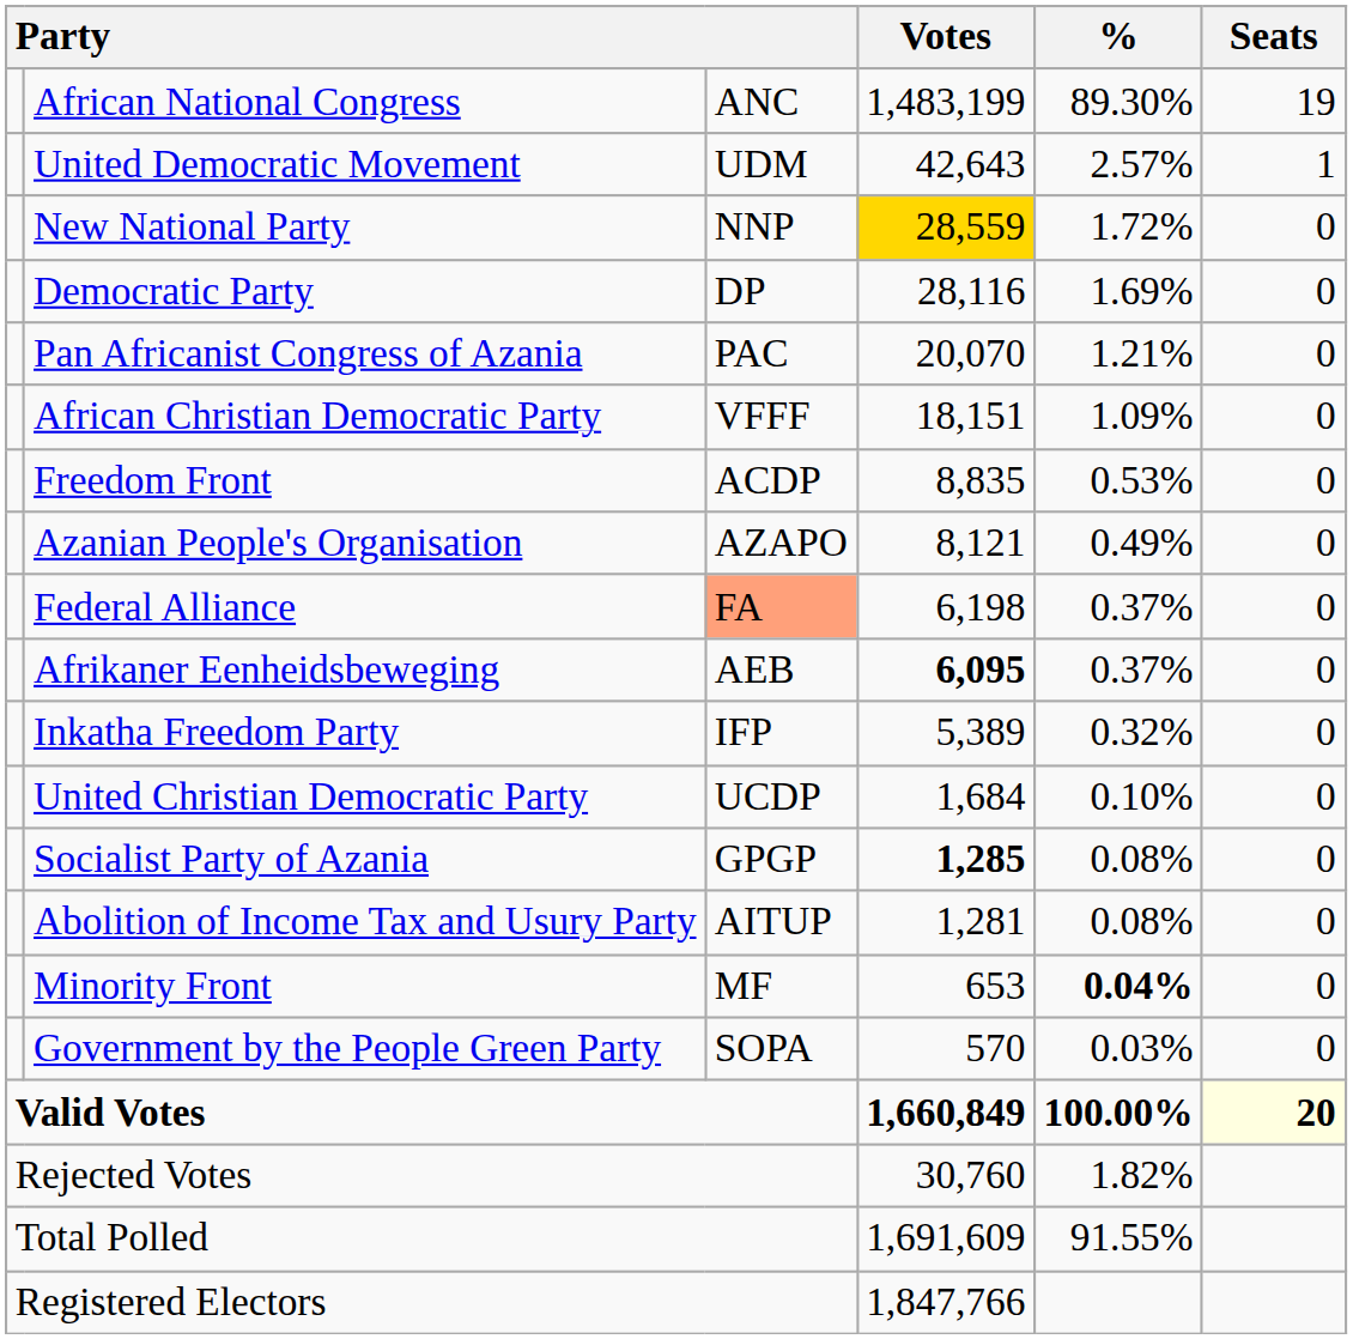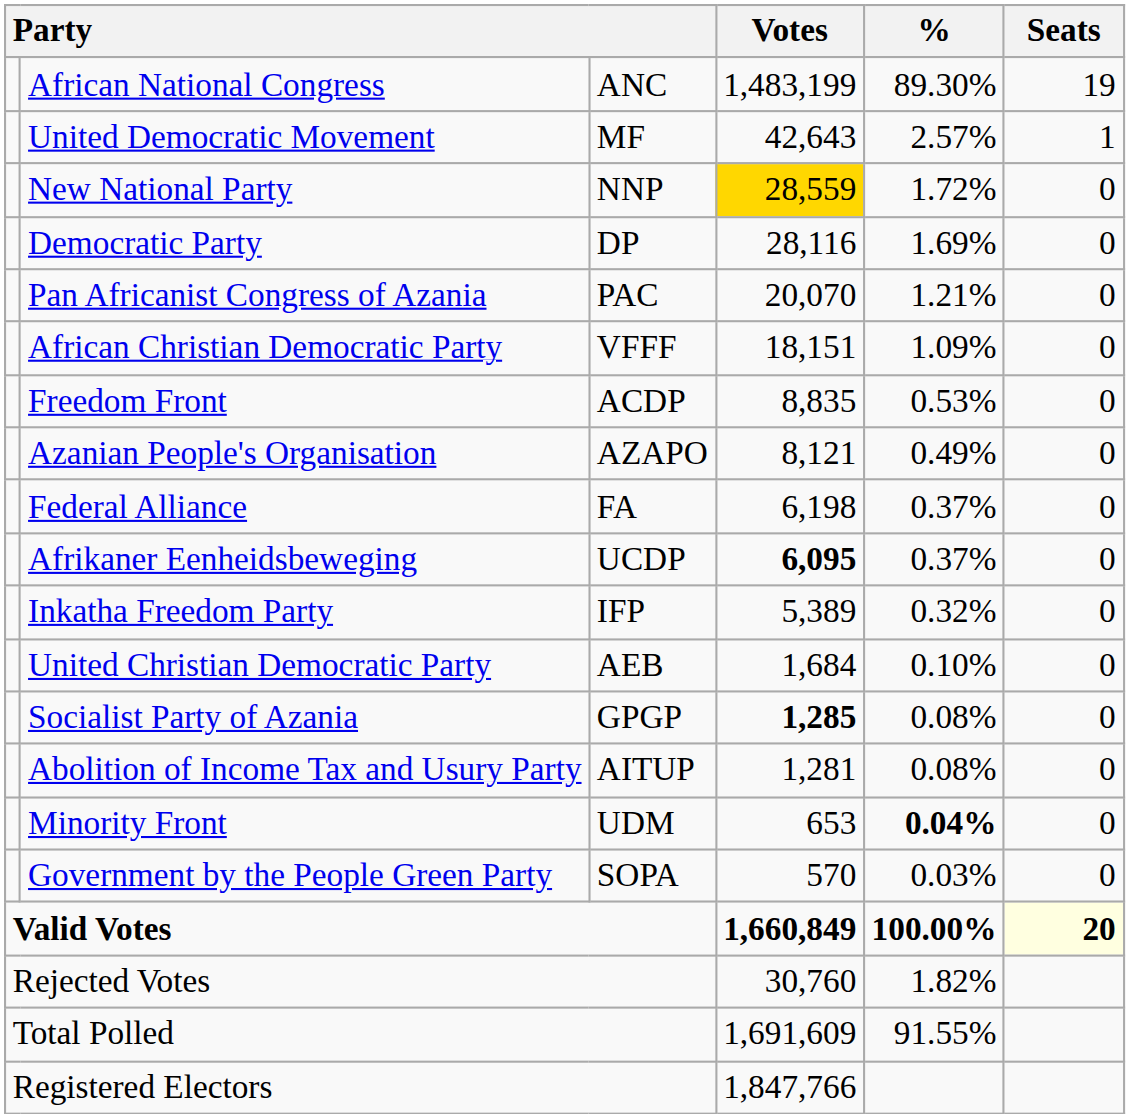United Democratic Movement | column 3: UDM -> MF
Federal Alliance | column 3: lightsalmon background -> no background
Afrikaner Eenheidsbeweging | column 3: AEB -> UCDP
United Christian Democratic Party | column 3: UCDP -> AEB
Minority Front | column 3: MF -> UDM
